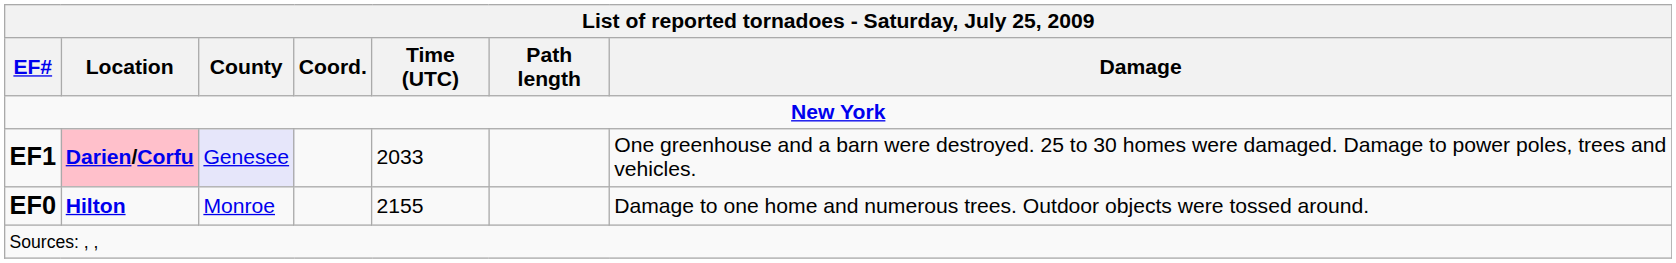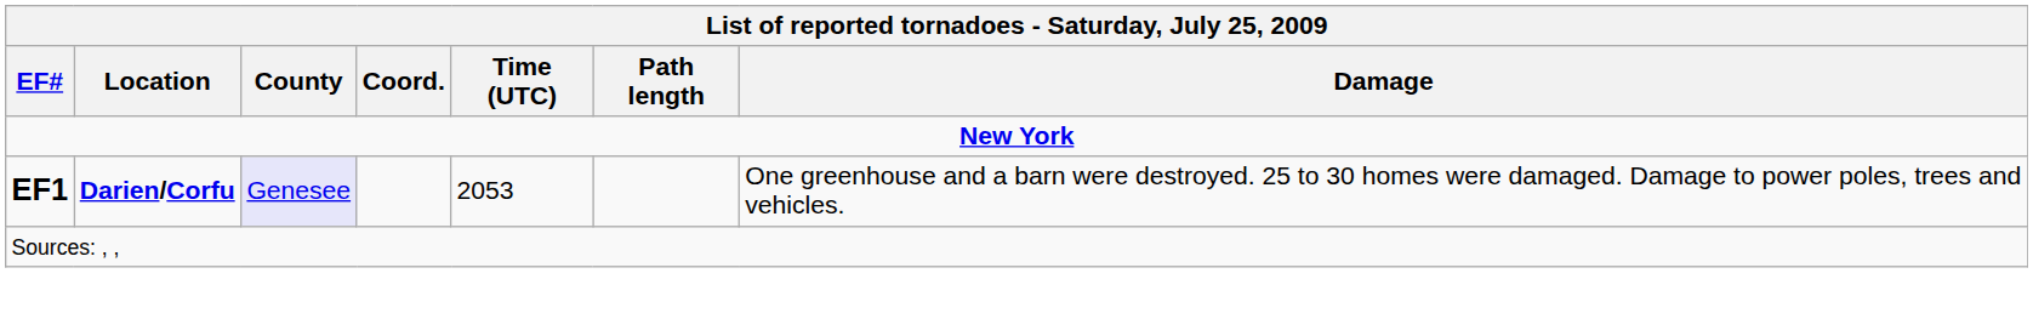EF1 | Location: pink background -> no background
EF1 | Time (UTC): 2033 -> 2053
- row: EF0 | Hilton | Monroe | 2155 | Damage to one home and numerous trees. Outdoor objects were tossed around.
